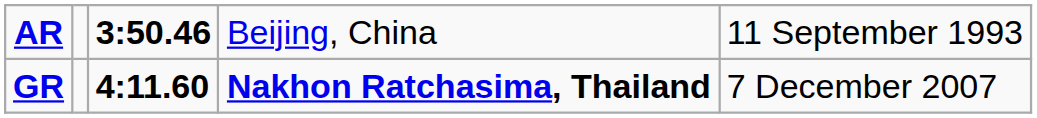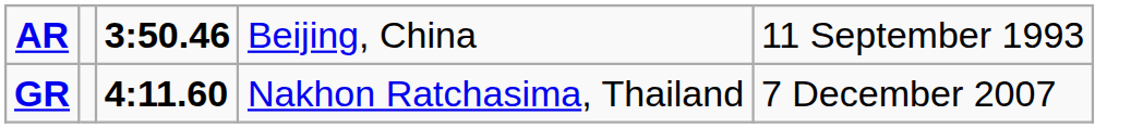GR | column 4: bold -> normal
